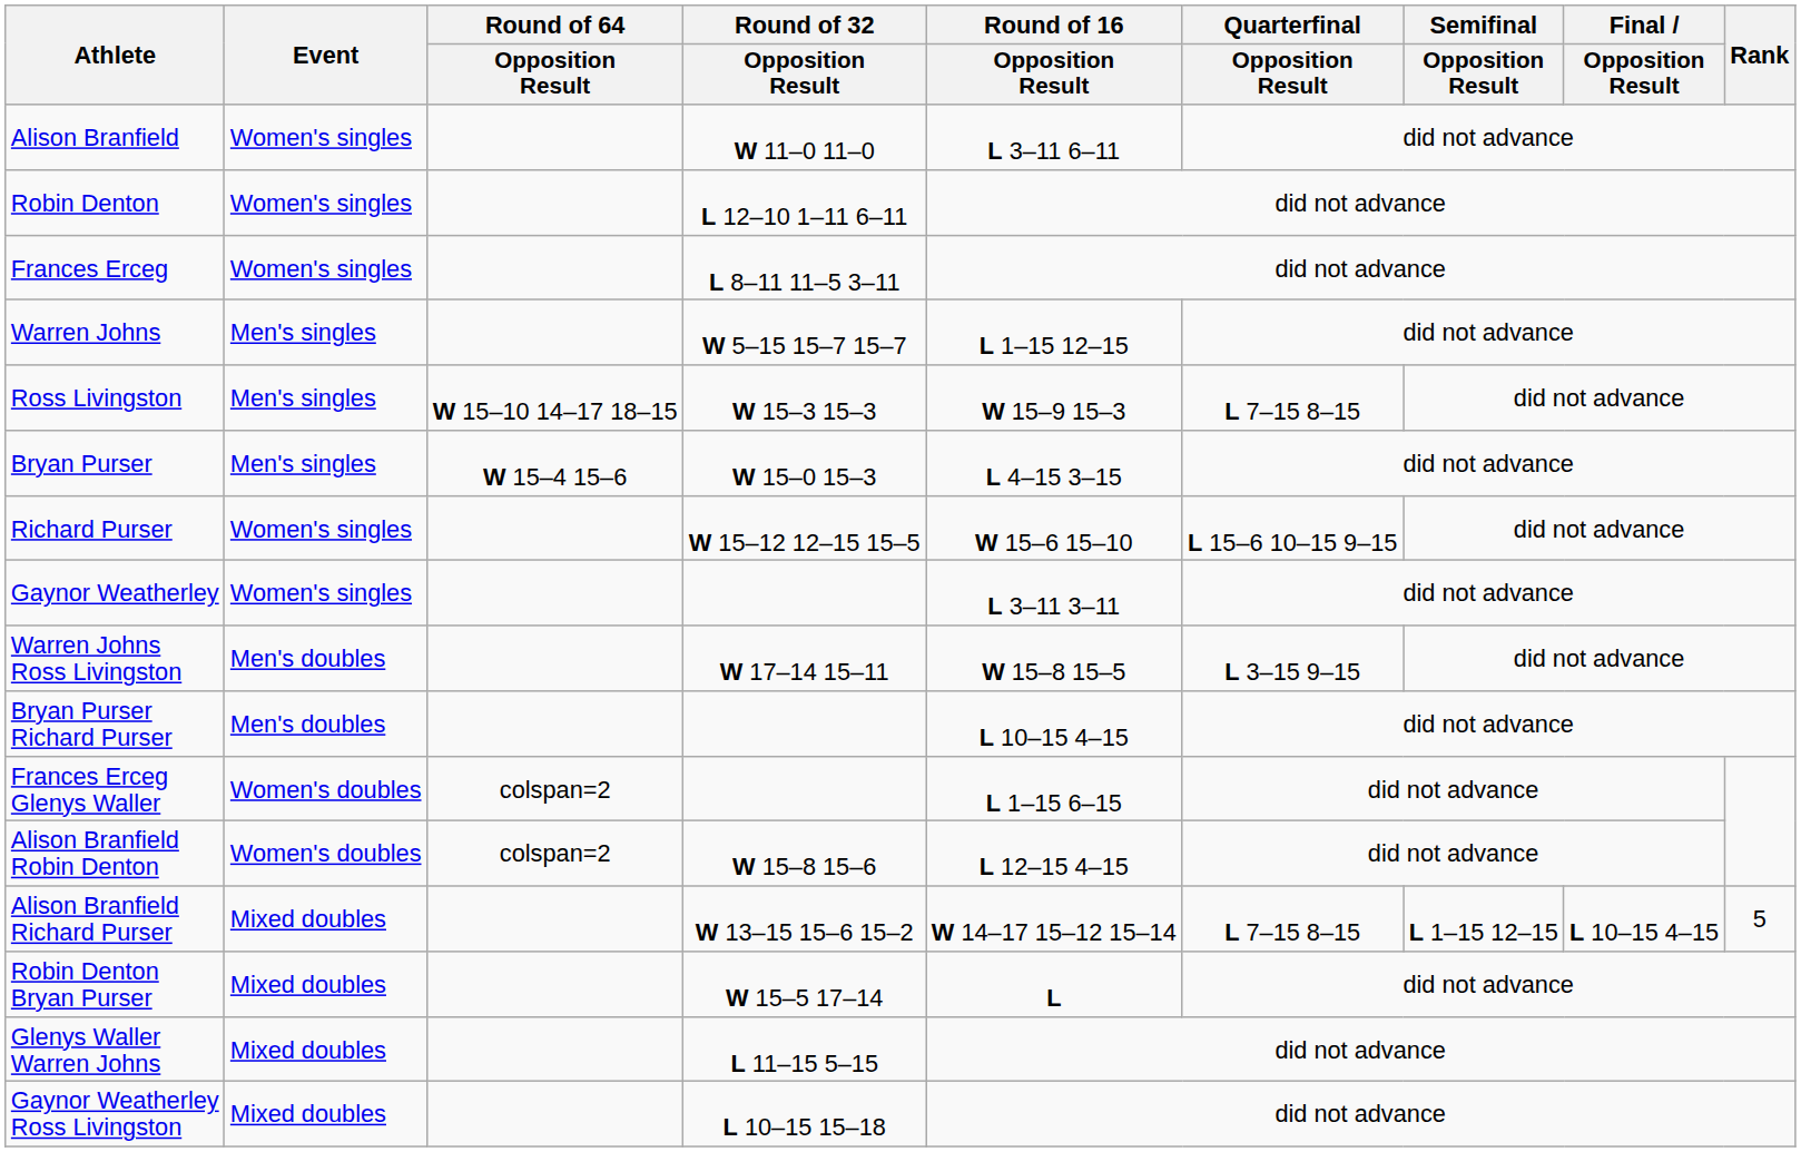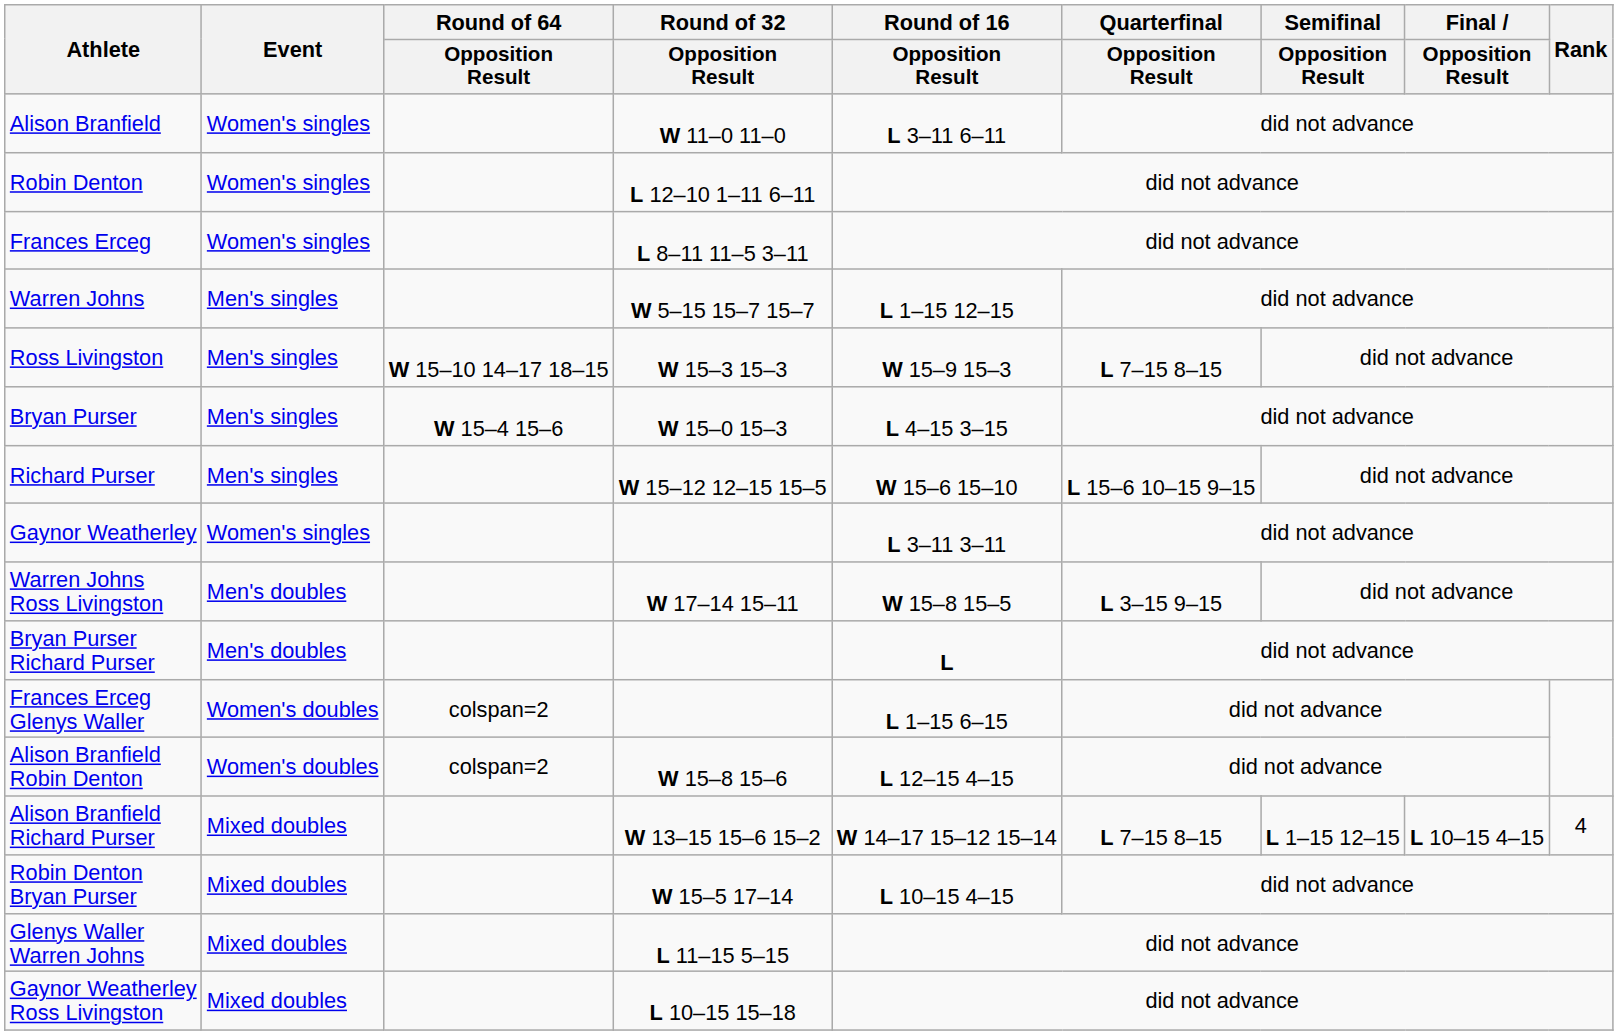Richard Purser | Event: Women's singles -> Men's singles
Bryan Purser Richard Purser | Round of 16 / Opposition Result: L 10–15 4–15 -> L
Alison Branfield Richard Purser | Rank: 5 -> 4
Robin Denton Bryan Purser | Round of 16 / Opposition Result: L -> L 10–15 4–15
